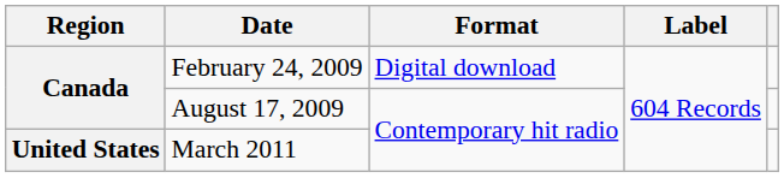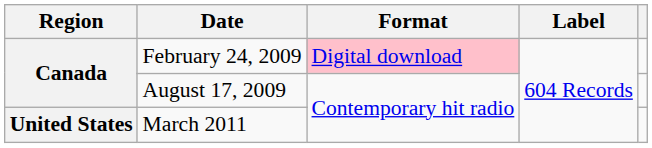February 24, 2009 | Format: no background -> pink background
